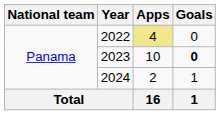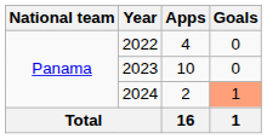2022 | Apps: khaki background -> no background
2023 | Goals: bold -> normal
2024 | Goals: no background -> lightsalmon background
